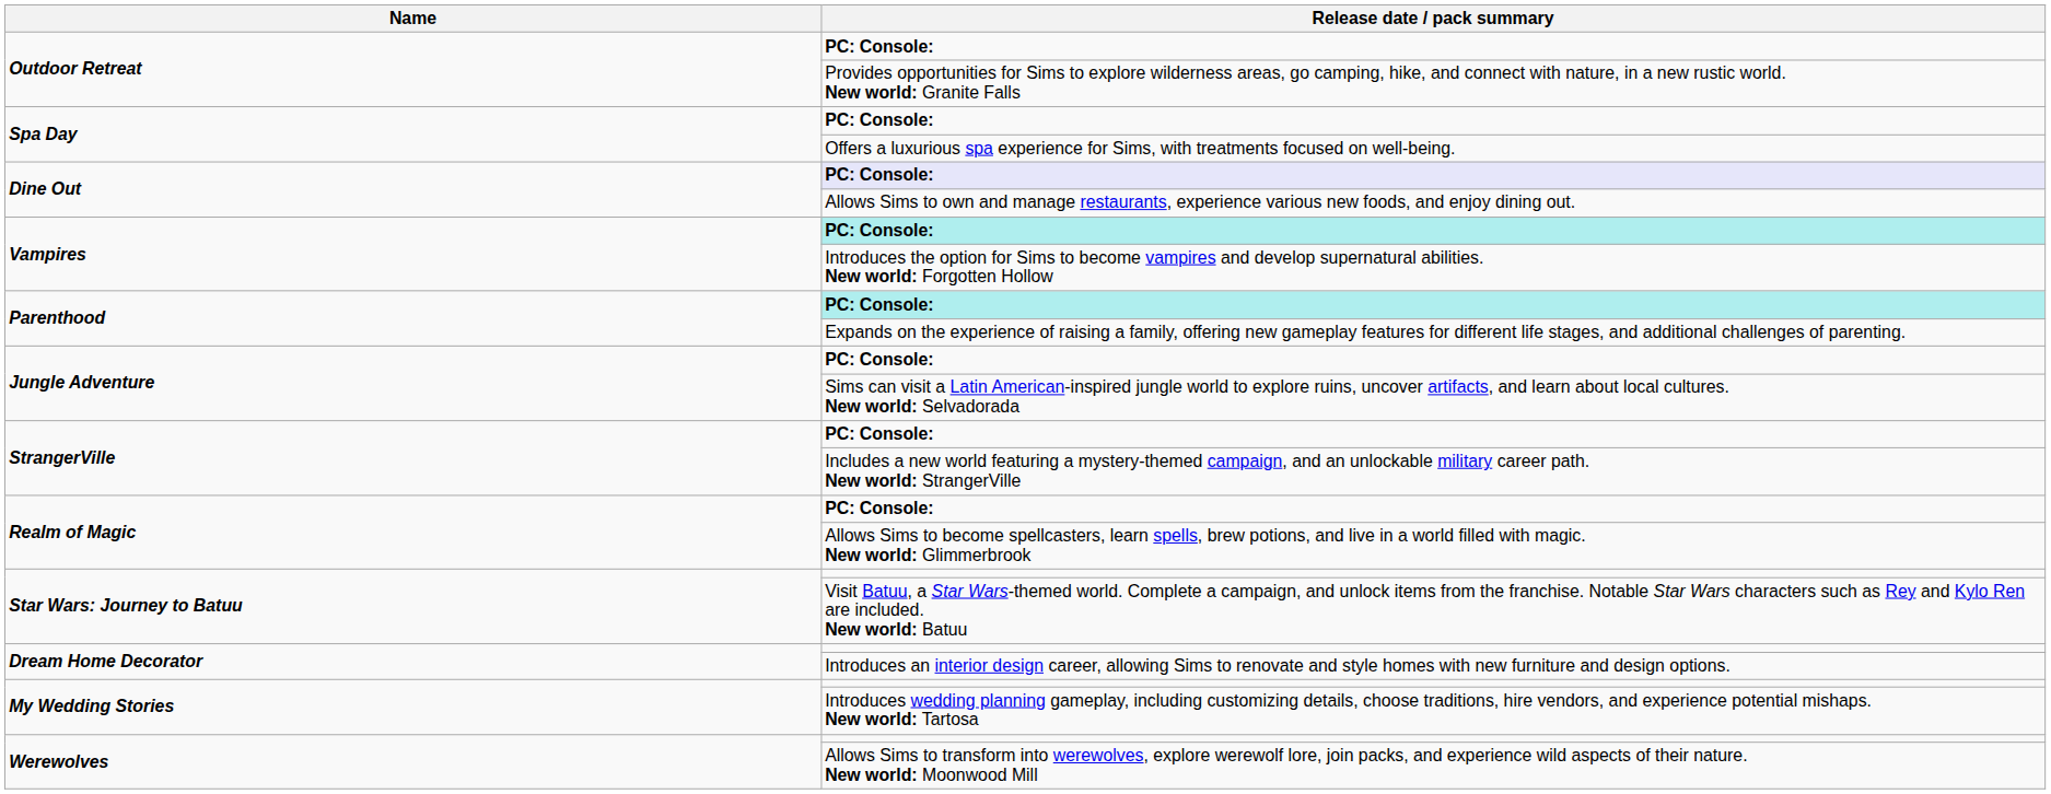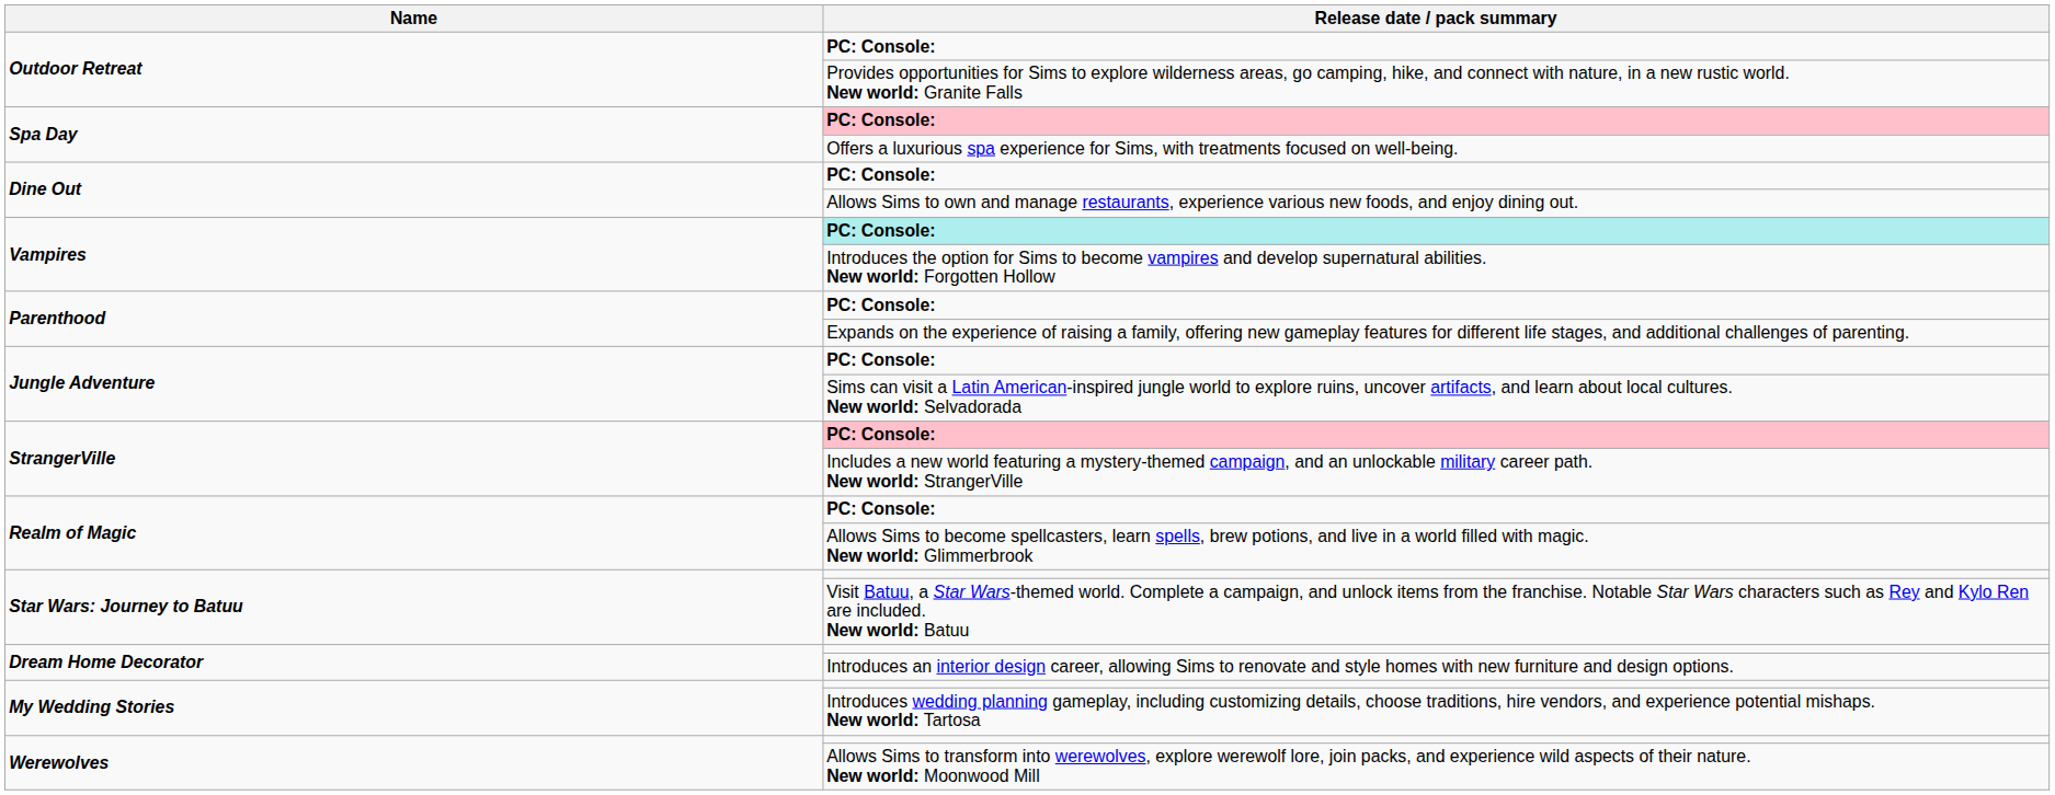row 4 | Release date / pack summary: no background -> pink background
row 6 | Release date / pack summary: lavender background -> no background
row 10 | Release date / pack summary: paleturquoise background -> no background
row 14 | Release date / pack summary: no background -> pink background
